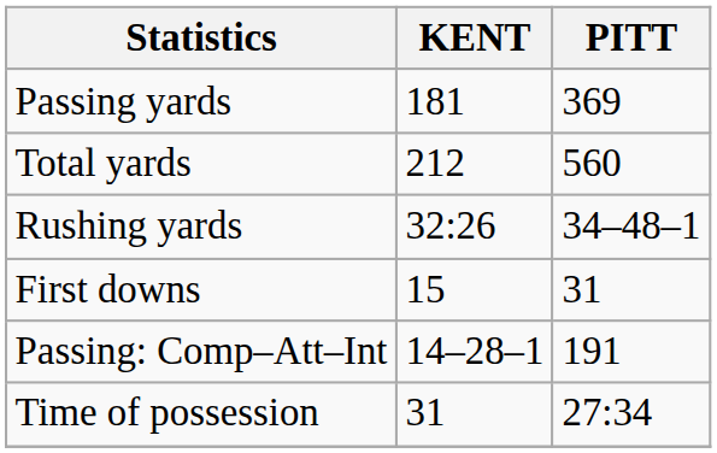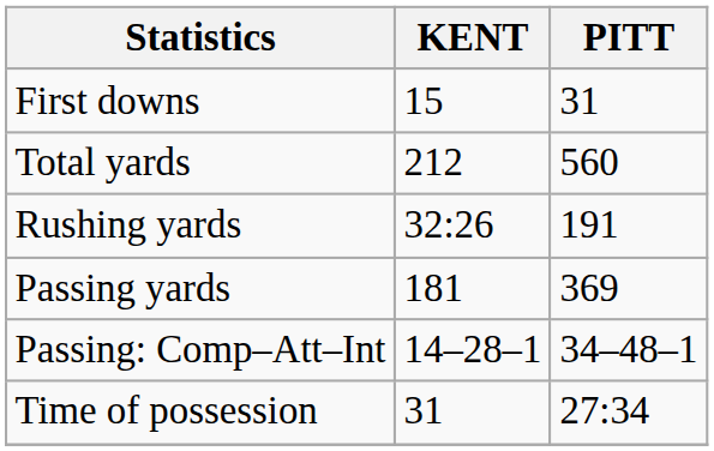rows swapped: First downs <-> Passing yards
Rushing yards | PITT: 34–48–1 -> 191
Passing: Comp–Att–Int | PITT: 191 -> 34–48–1
